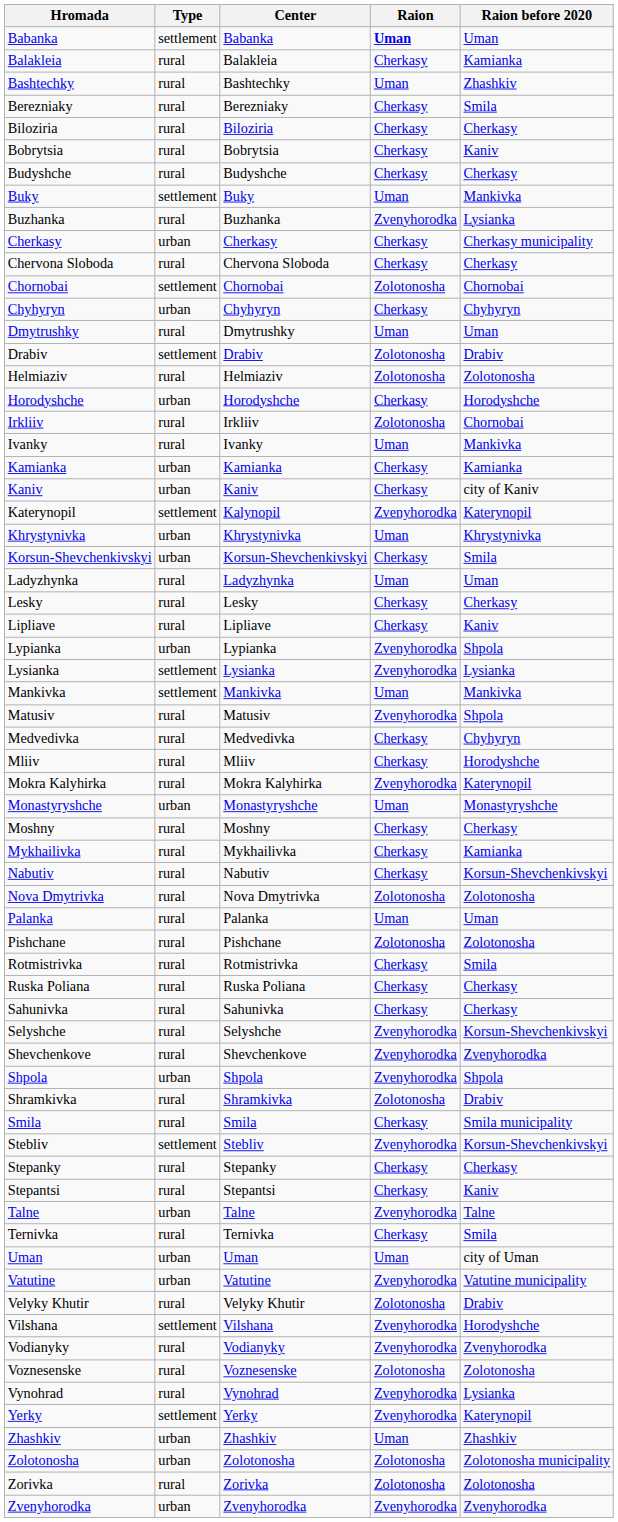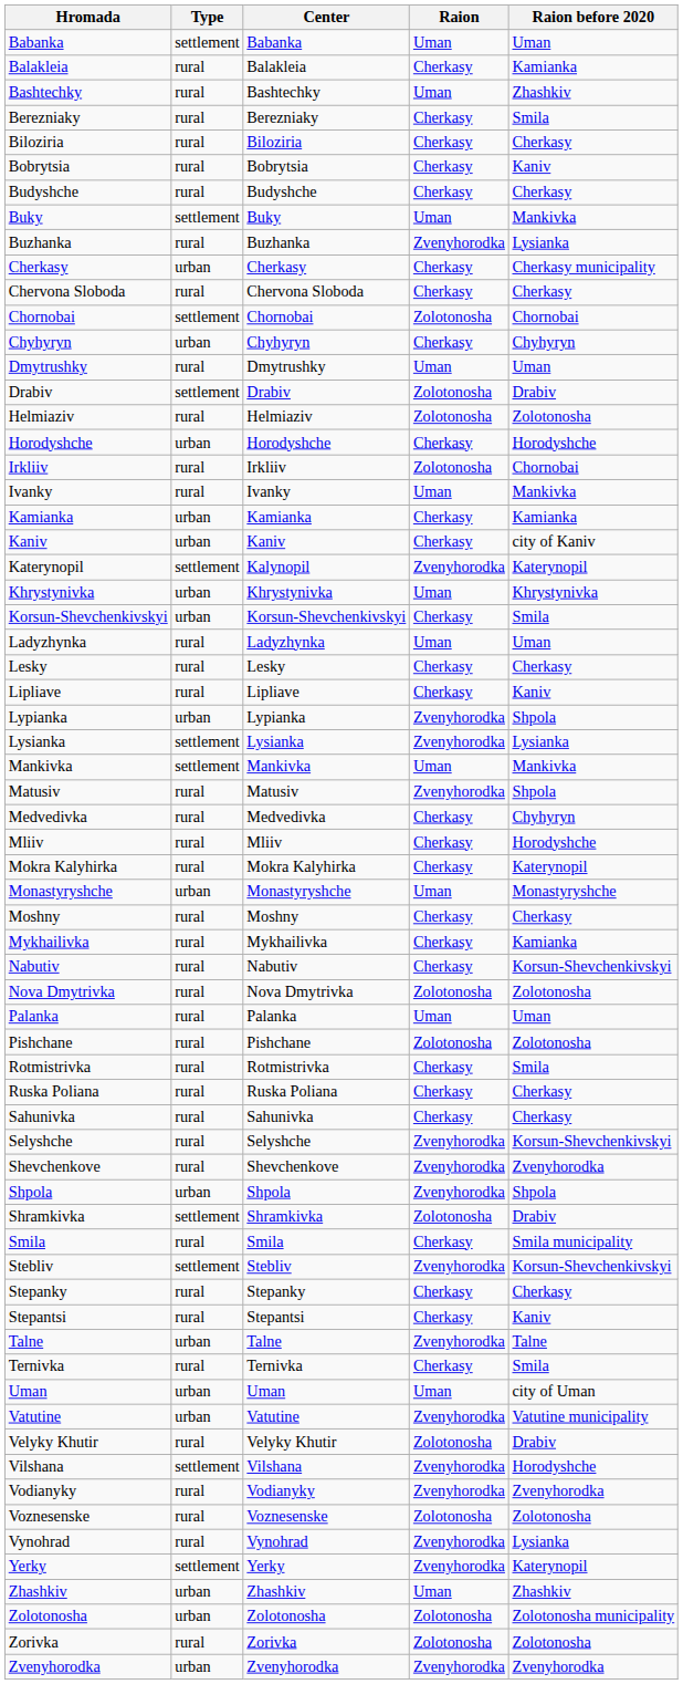row 2 | Raion: bold -> normal
row 35 | Raion: Zvenyhorodka -> Cherkasy
row 49 | Type: rural -> settlement
